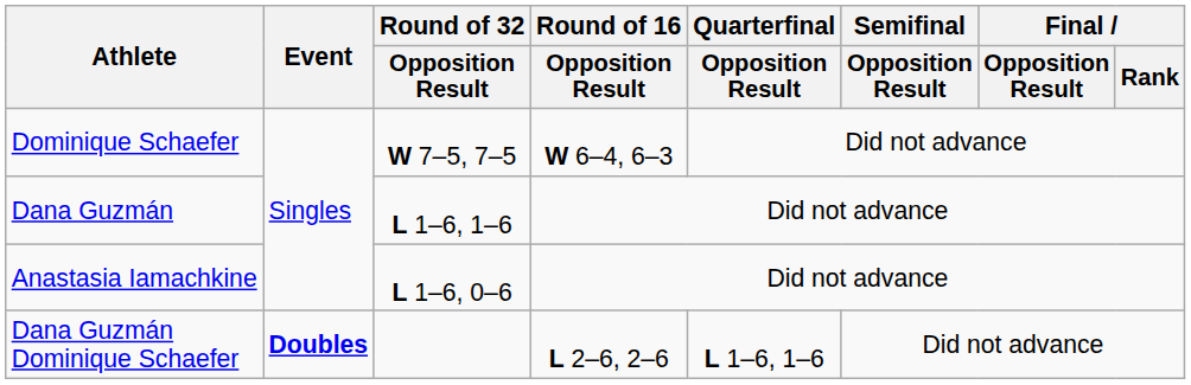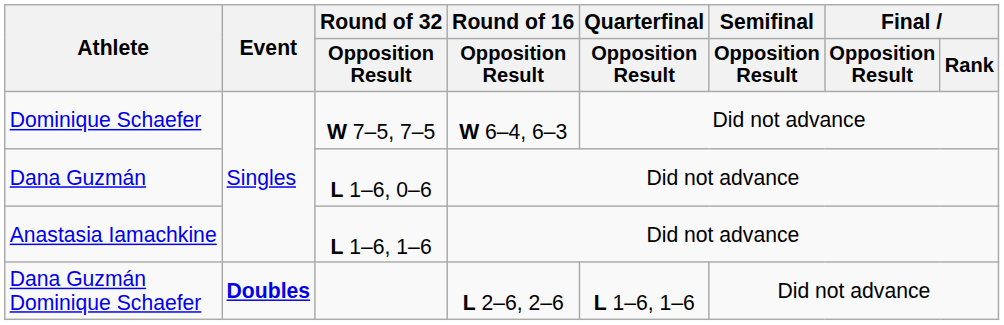Dana Guzmán | Round of 32 / Opposition Result: L 1–6, 1–6 -> L 1–6, 0–6
Anastasia Iamachkine | Round of 32 / Opposition Result: L 1–6, 0–6 -> L 1–6, 1–6
